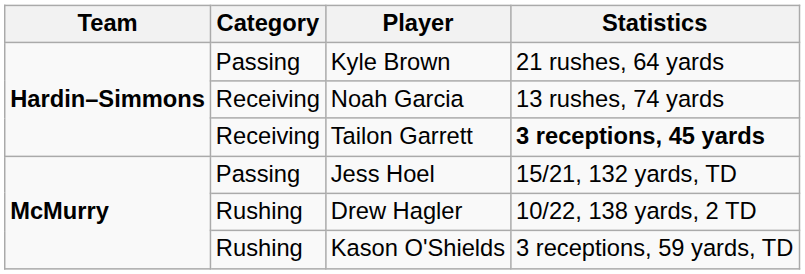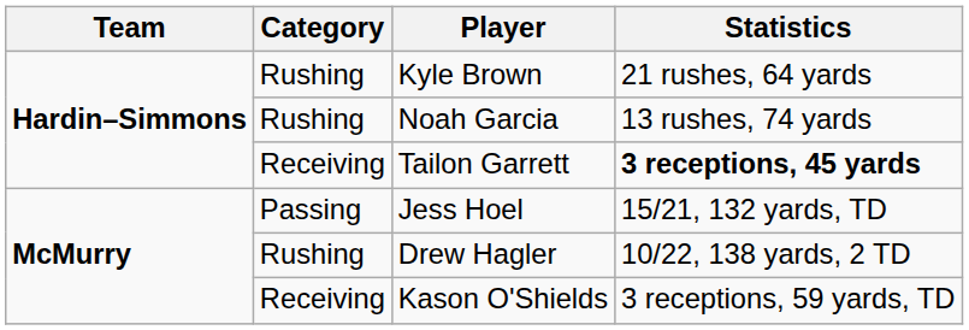Kyle Brown | Category: Passing -> Rushing
Noah Garcia | Category: Receiving -> Rushing
Kason O'Shields | Category: Rushing -> Receiving
